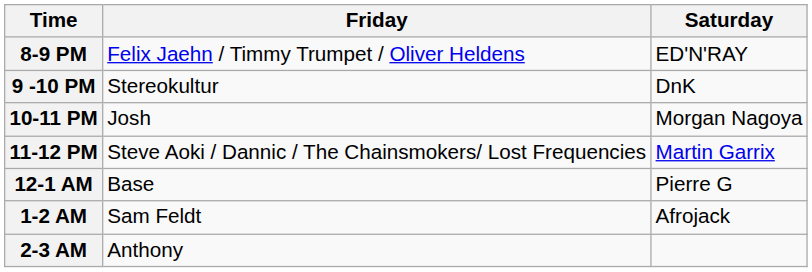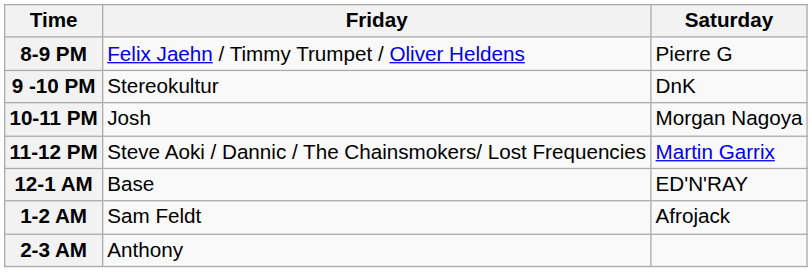8-9 PM | Saturday: ED'N'RAY -> Pierre G
12-1 AM | Saturday: Pierre G -> ED'N'RAY
